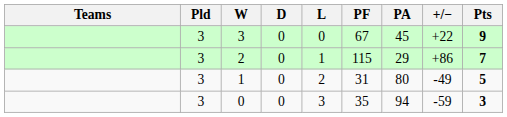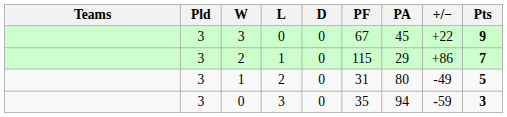columns swapped: D <-> L
